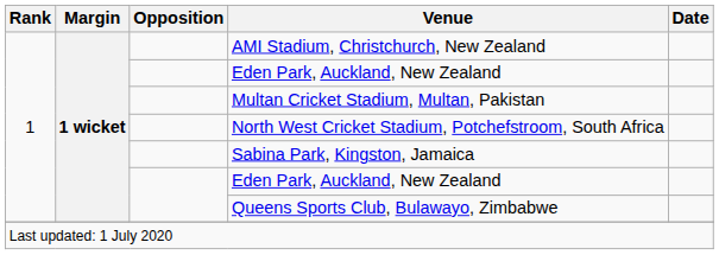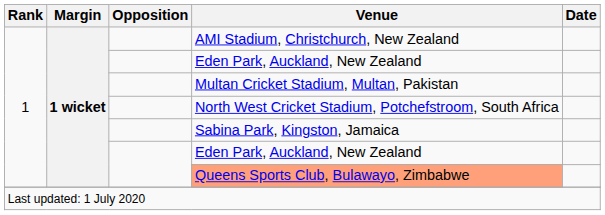Queens Sports Club, Bulawayo, Zimbabwe | Venue: no background -> lightsalmon background
